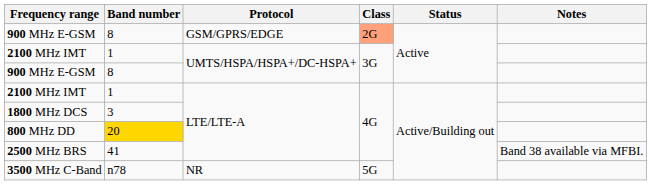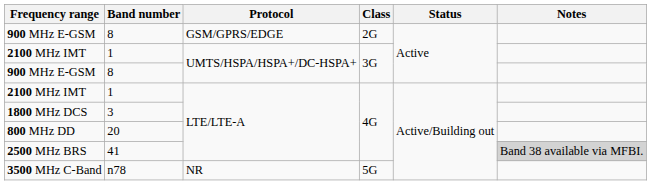900 MHz E-GSM / GSM/GPRS/EDGE | Class: lightsalmon background -> no background
800 MHz DD | Band number: gold background -> no background
2500 MHz BRS | Notes: no background -> lightgrey background
